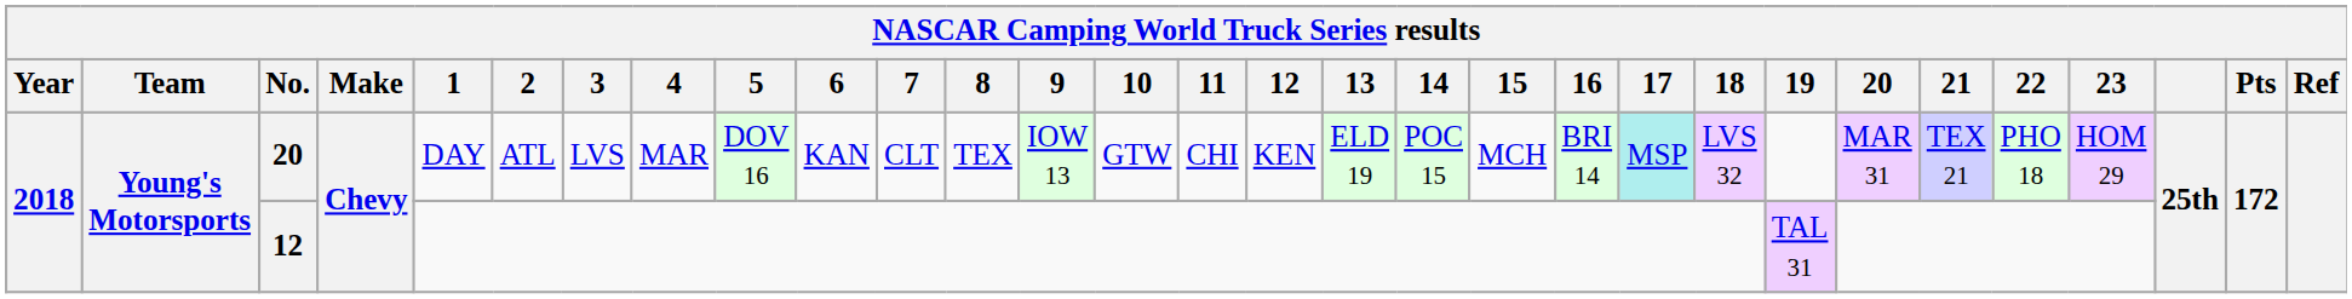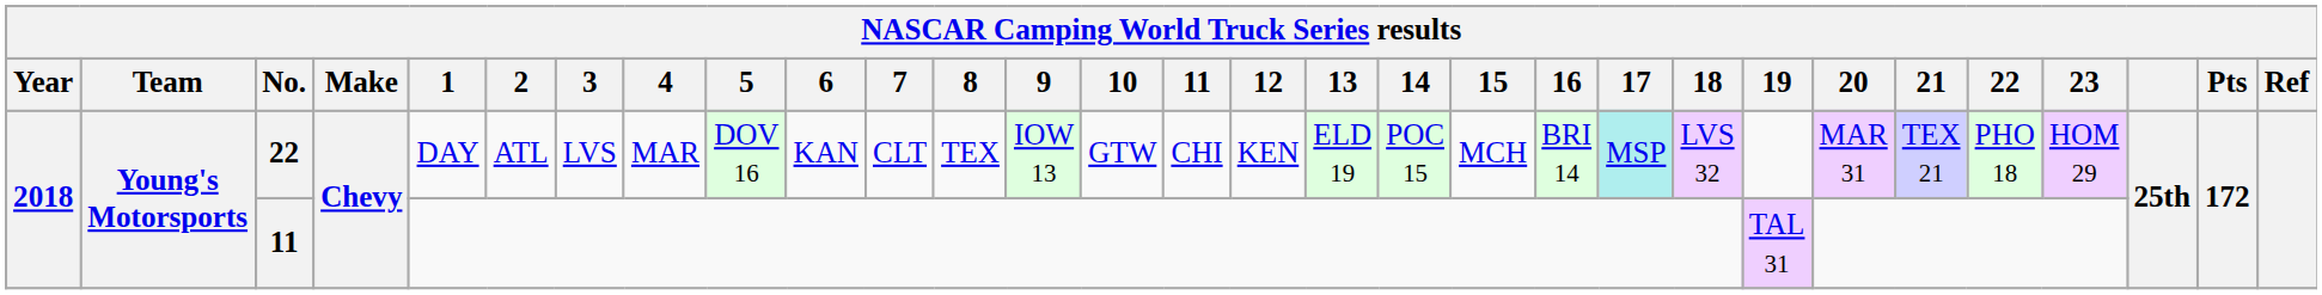row 3 | No.: 20 -> 22
row 4 | No.: 12 -> 11
